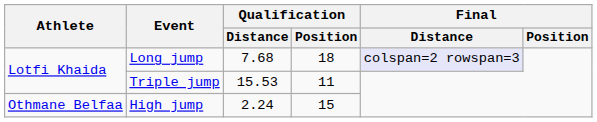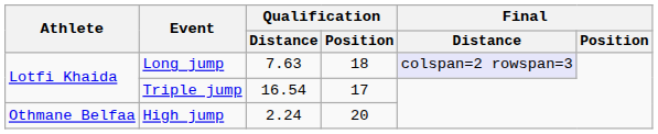Long jump | Qualification / Distance: 7.68 -> 7.63
Triple jump | Qualification / Distance: 15.53 -> 16.54
Triple jump | Qualification / Position: 11 -> 17
High jump | Qualification / Position: 15 -> 20
